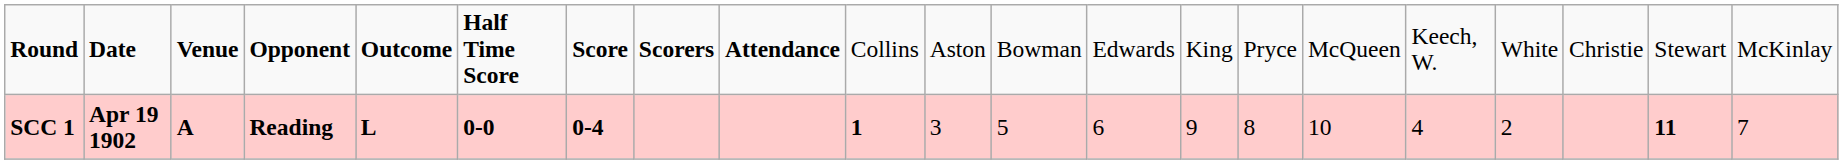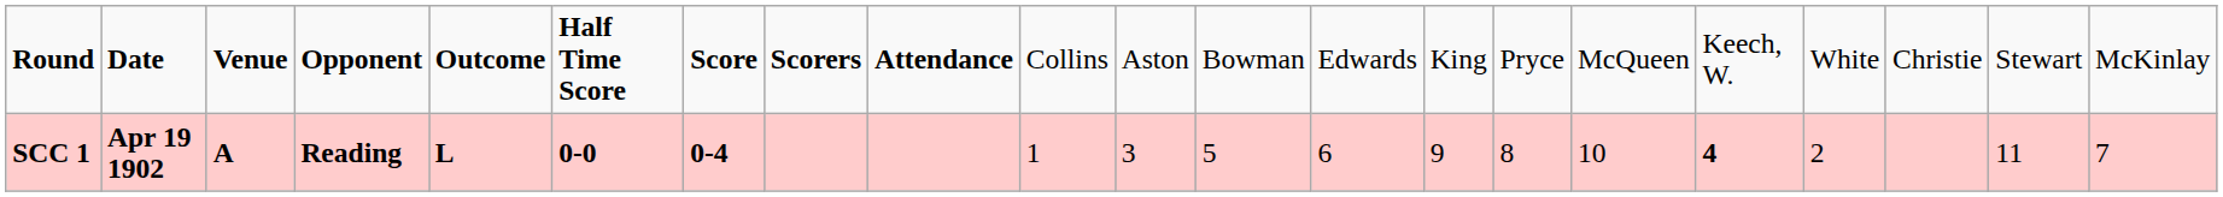SCC 1 | column 10: bold -> normal
SCC 1 | column 17: normal -> bold
SCC 1 | column 20: bold -> normal
